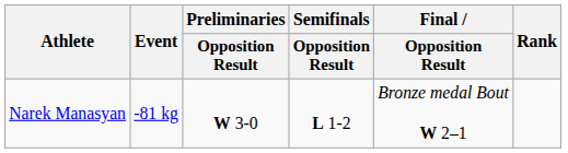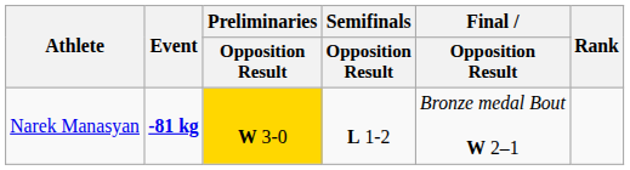Narek Manasyan | Event: normal -> bold
Narek Manasyan | Preliminaries / Opposition Result: no background -> gold background
